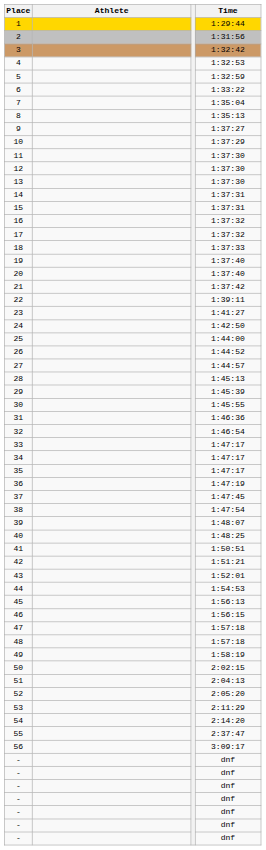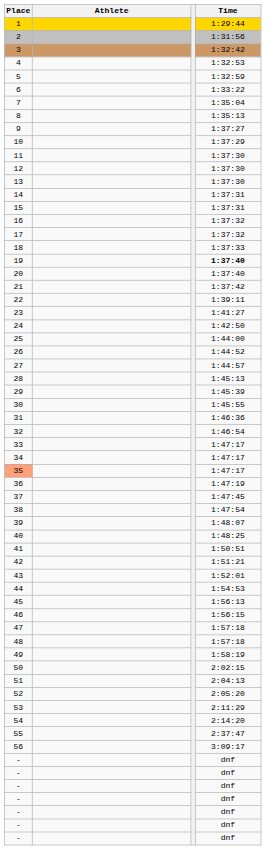19 | Time: normal -> bold
35 | Place: no background -> lightsalmon background
